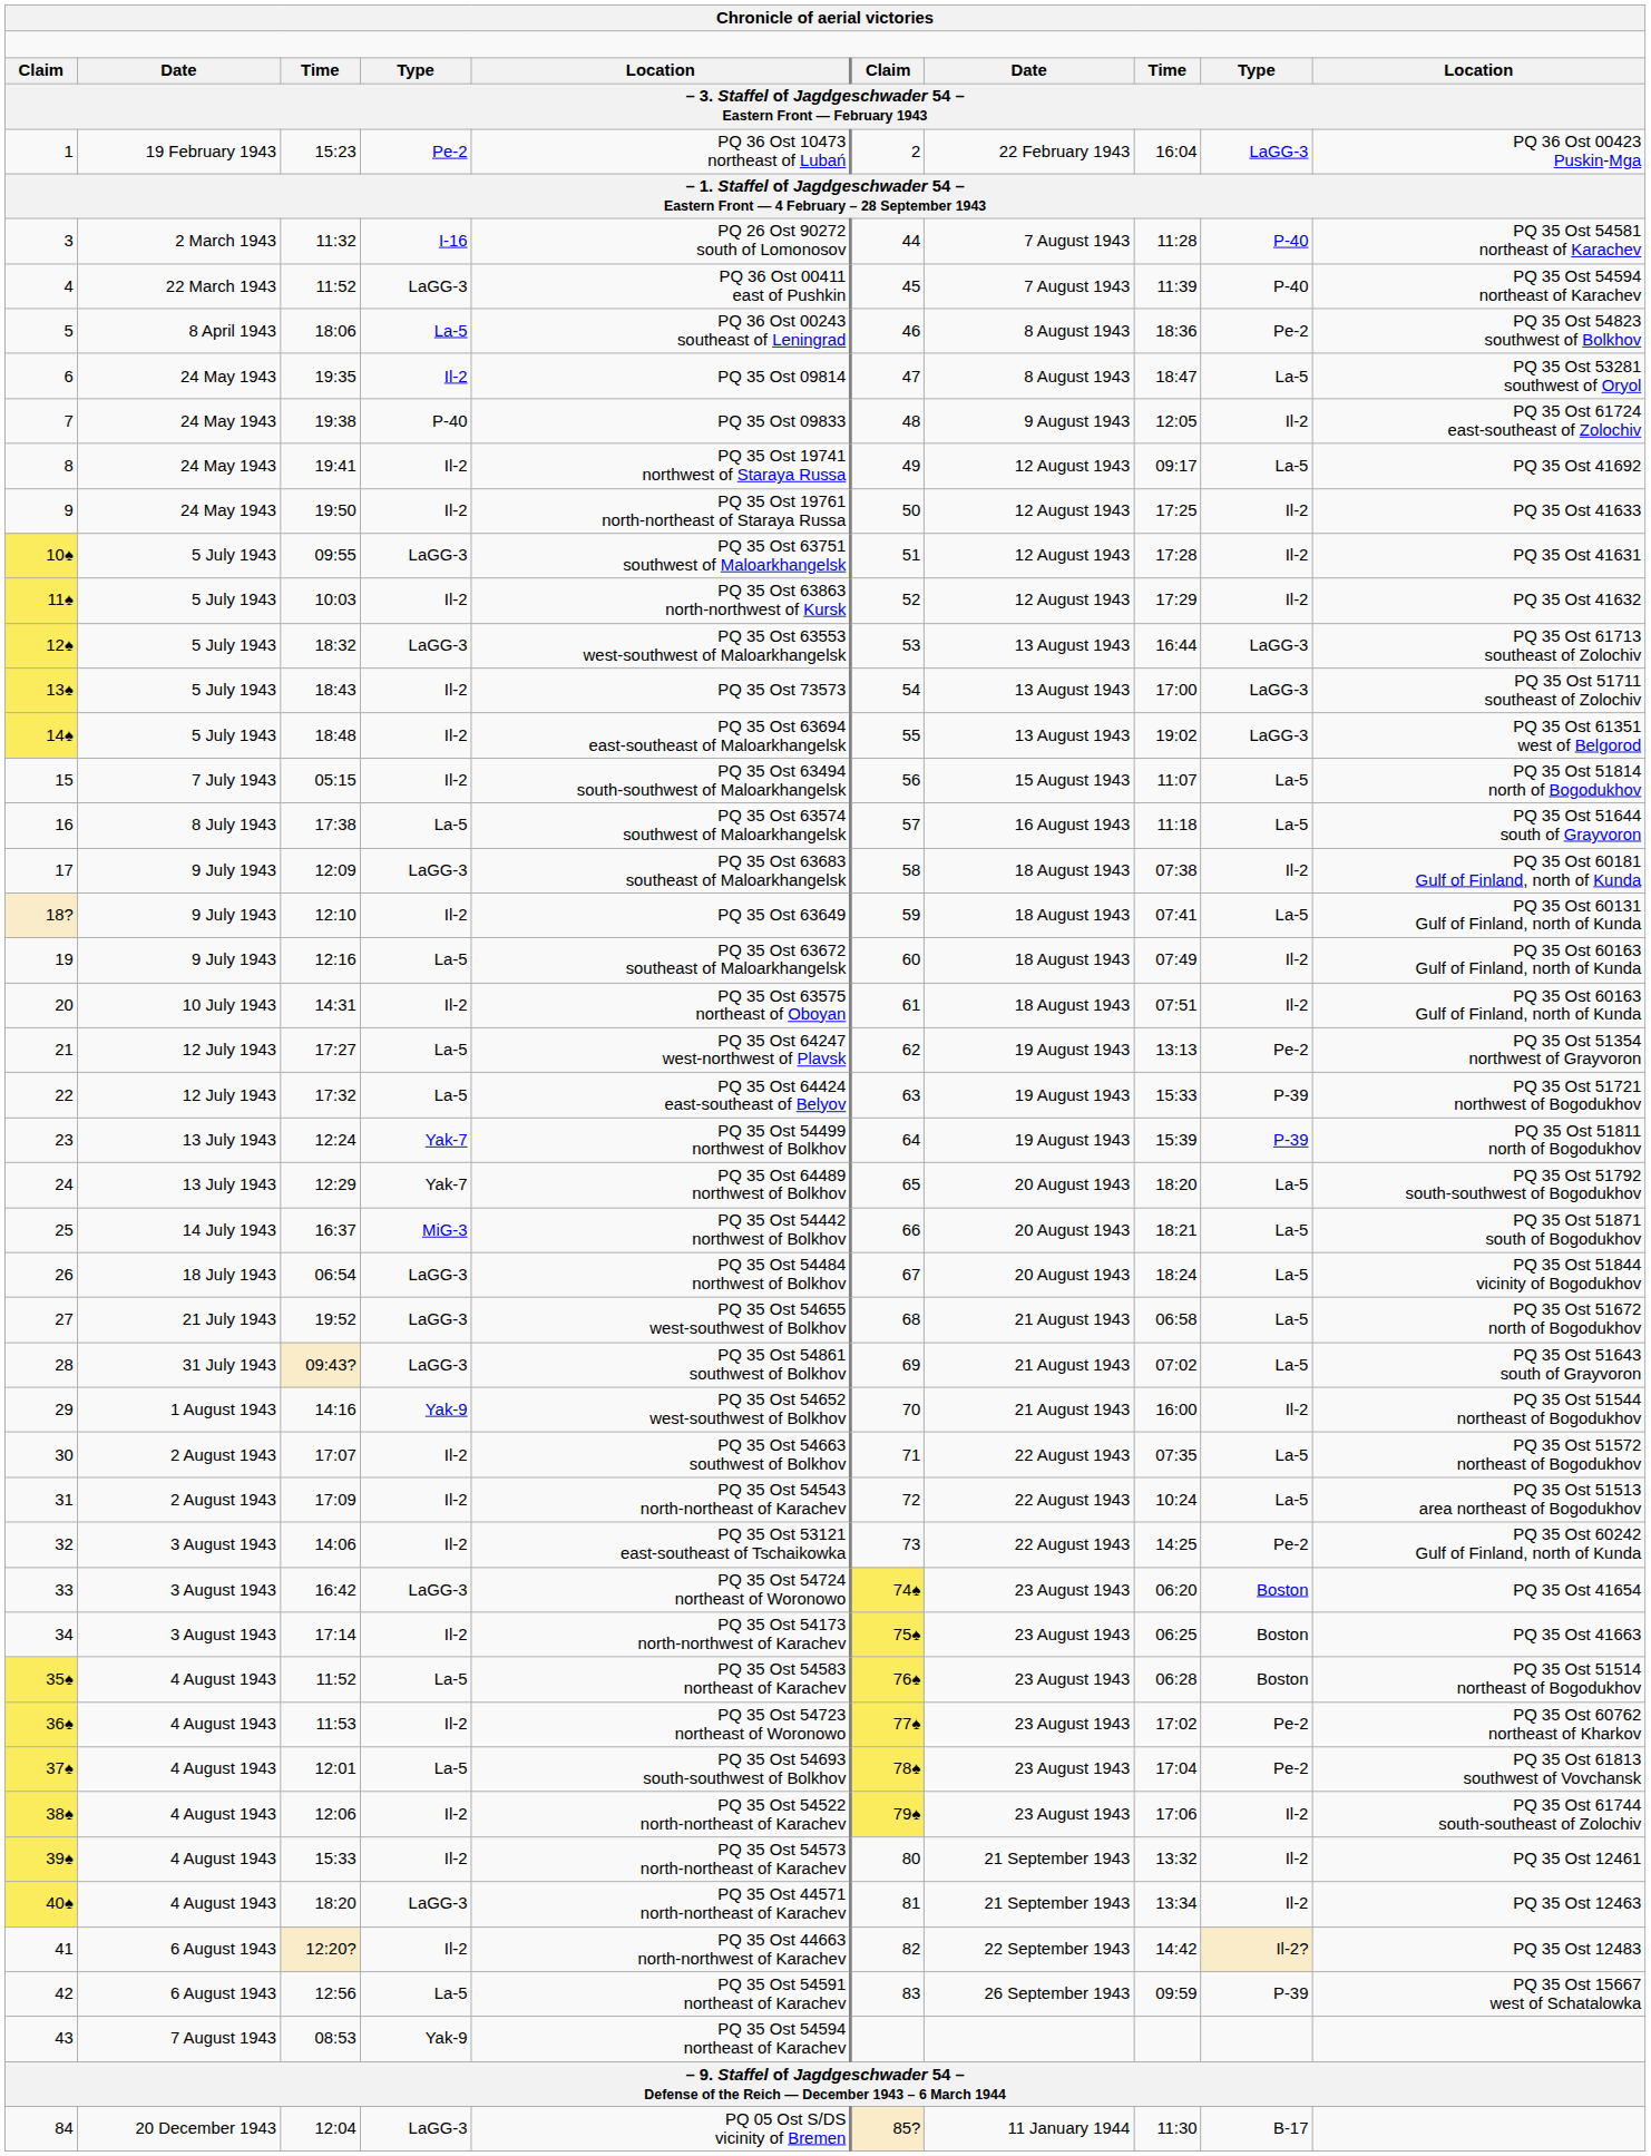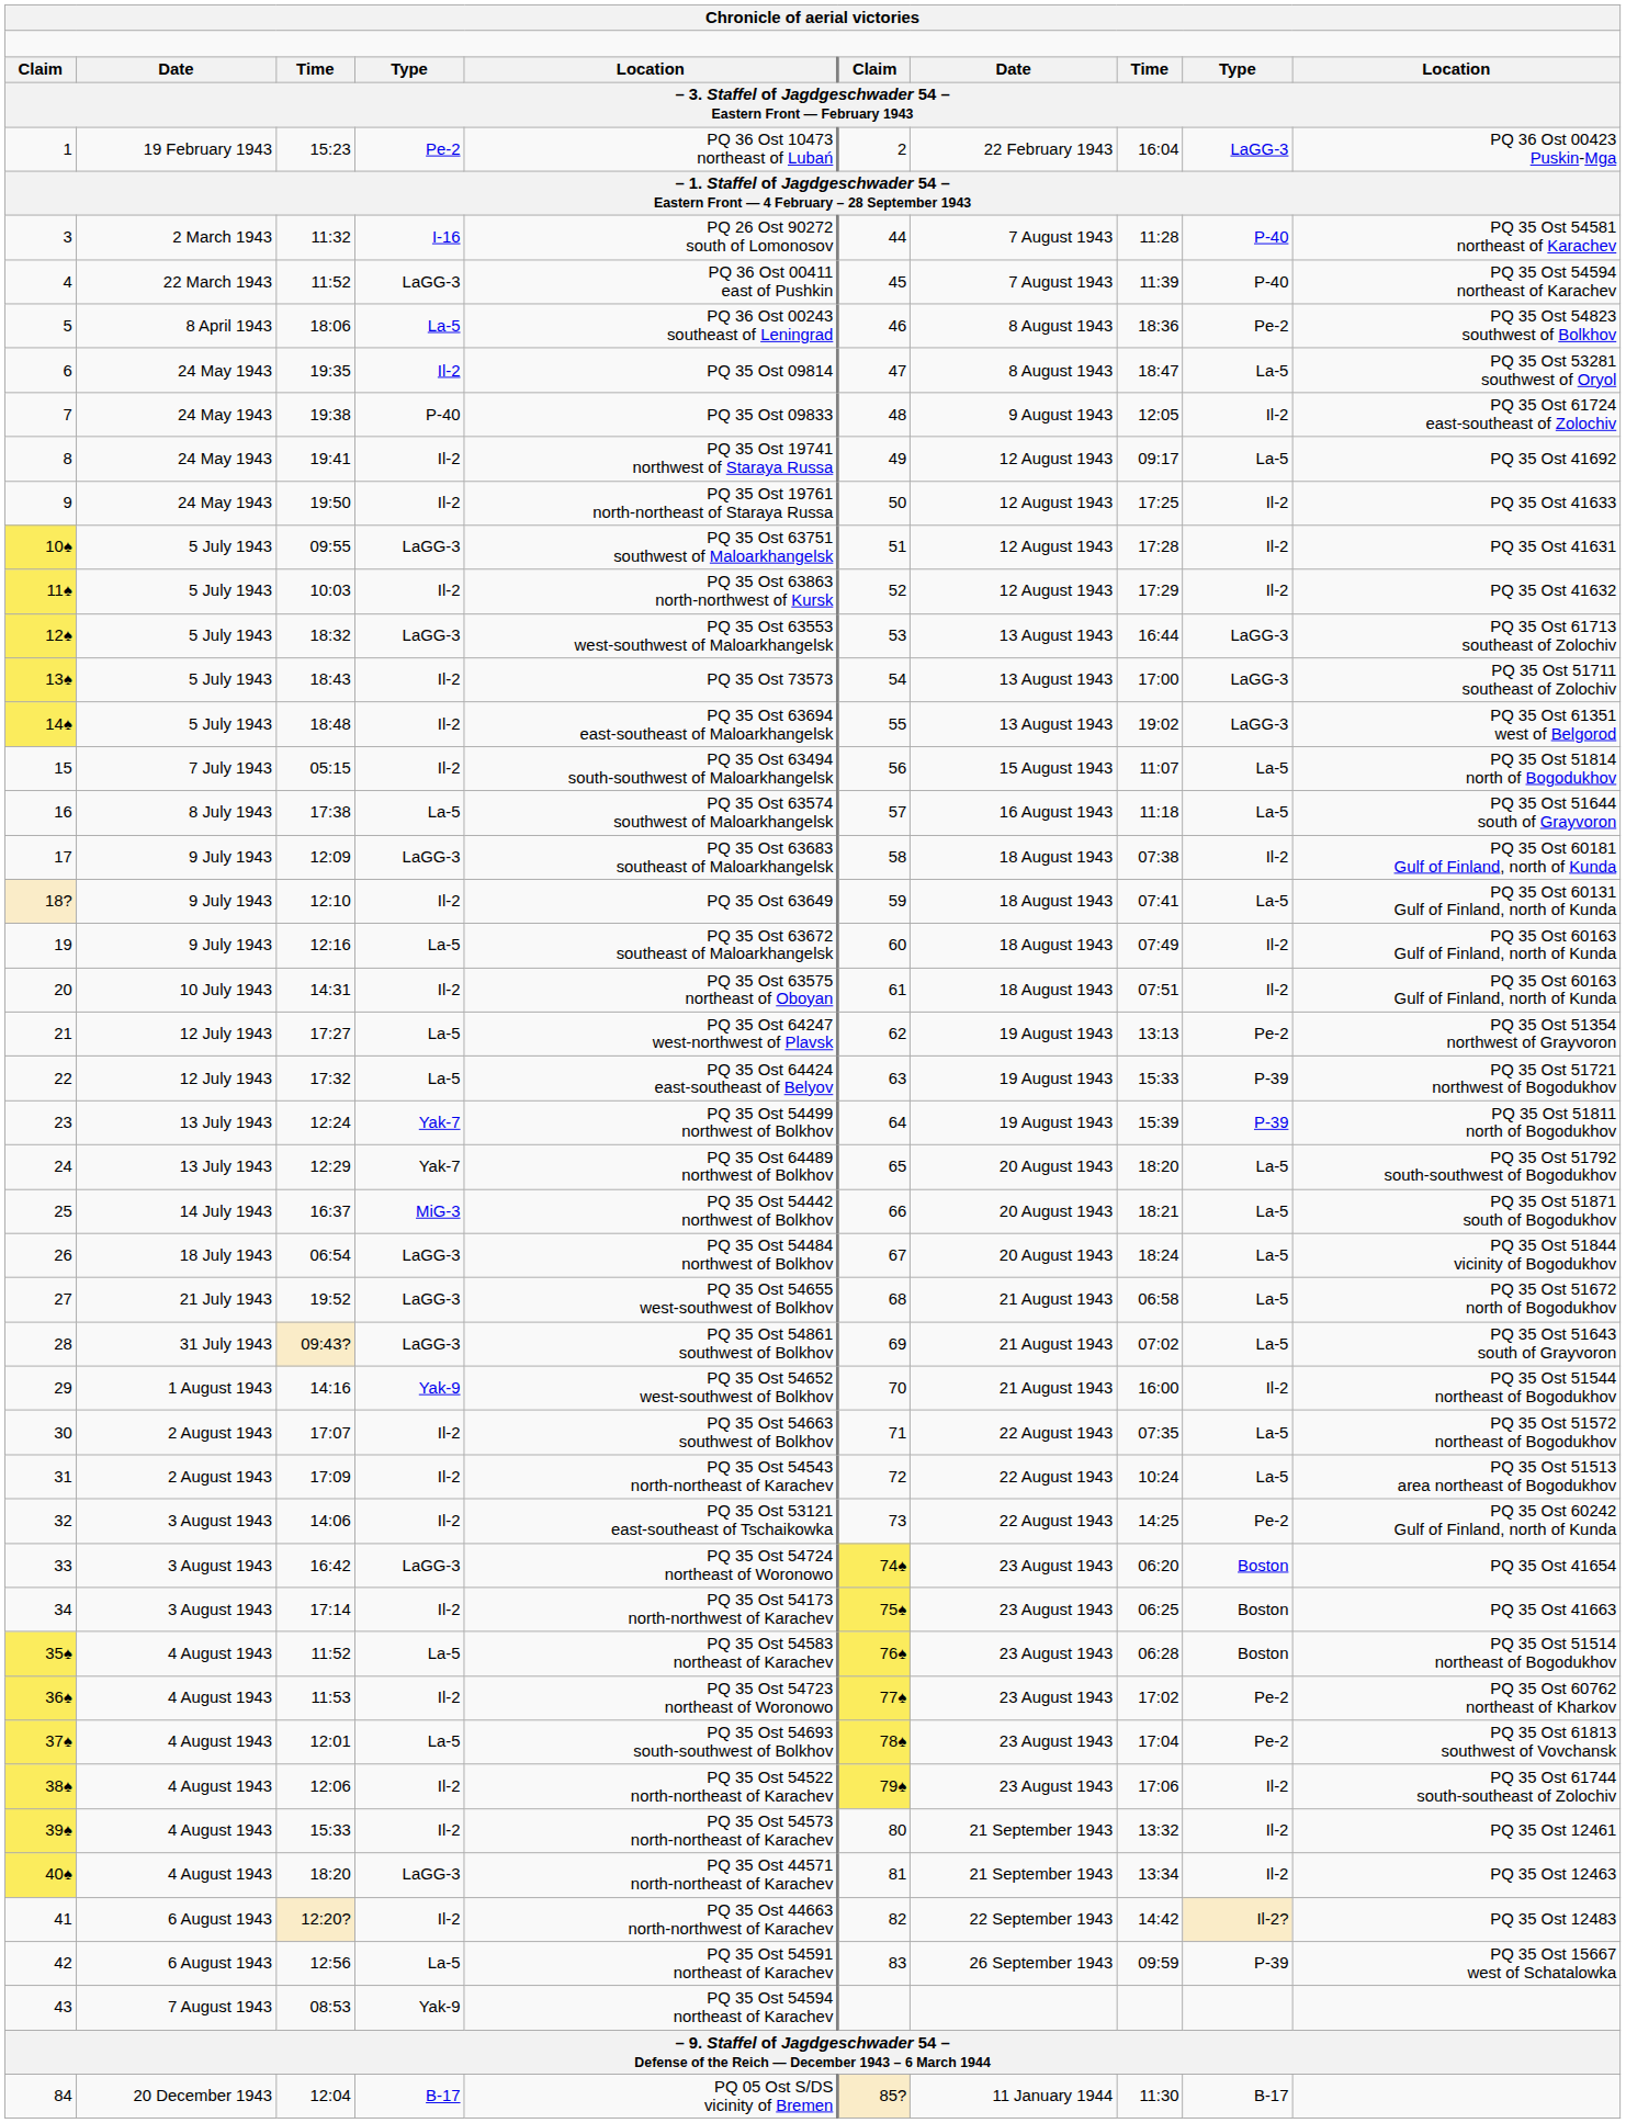84 | column 4: LaGG-3 -> B-17
